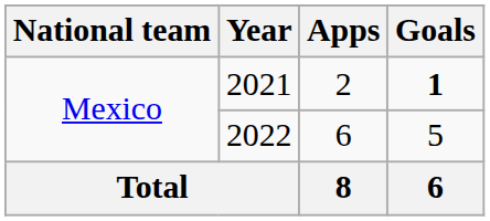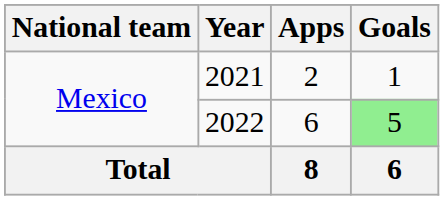2021 | Goals: bold -> normal
2022 | Goals: no background -> lightgreen background
